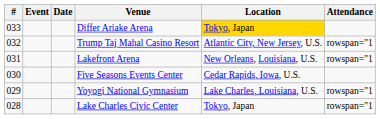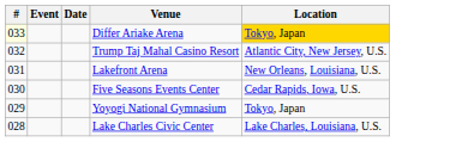- column: Attendance | rowspan="1 | rowspan="1 | rowspan="1 | rowspan="1
Differ Ariake Arena | #: no background -> lightyellow background
Yoyogi National Gymnasium | Location: Lake Charles, Louisiana, U.S. -> Tokyo, Japan
Lake Charles Civic Center | Location: Tokyo, Japan -> Lake Charles, Louisiana, U.S.
